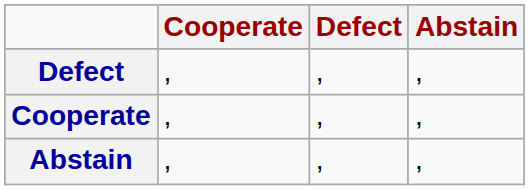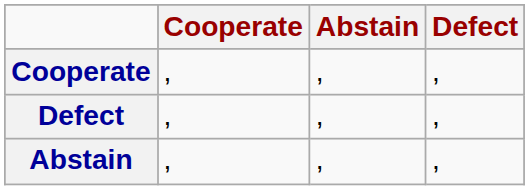columns swapped: Defect <-> Abstain
row 2 | column 1: Defect -> Cooperate
row 3 | column 1: Cooperate -> Defect
